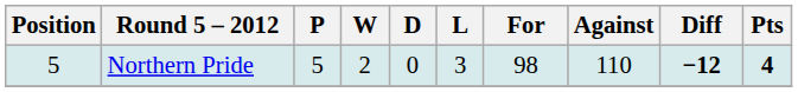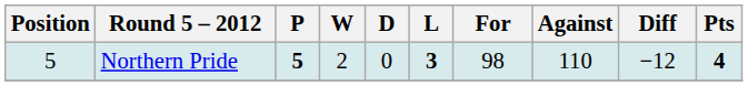Northern Pride | P: normal -> bold
Northern Pride | L: normal -> bold
Northern Pride | Diff: bold -> normal
